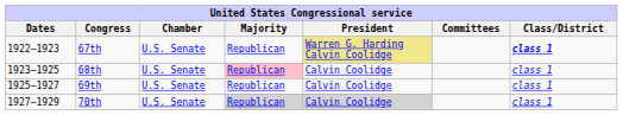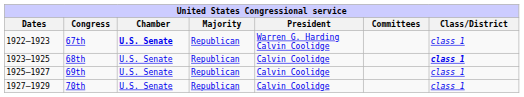67th | Chamber: normal -> bold
67th | President: khaki background -> no background
67th | Class/District: bold -> normal
68th | Majority: pink background -> no background
68th | Class/District: normal -> bold
70th | Majority: lightgrey background -> no background
70th | President: lightgrey background -> no background
